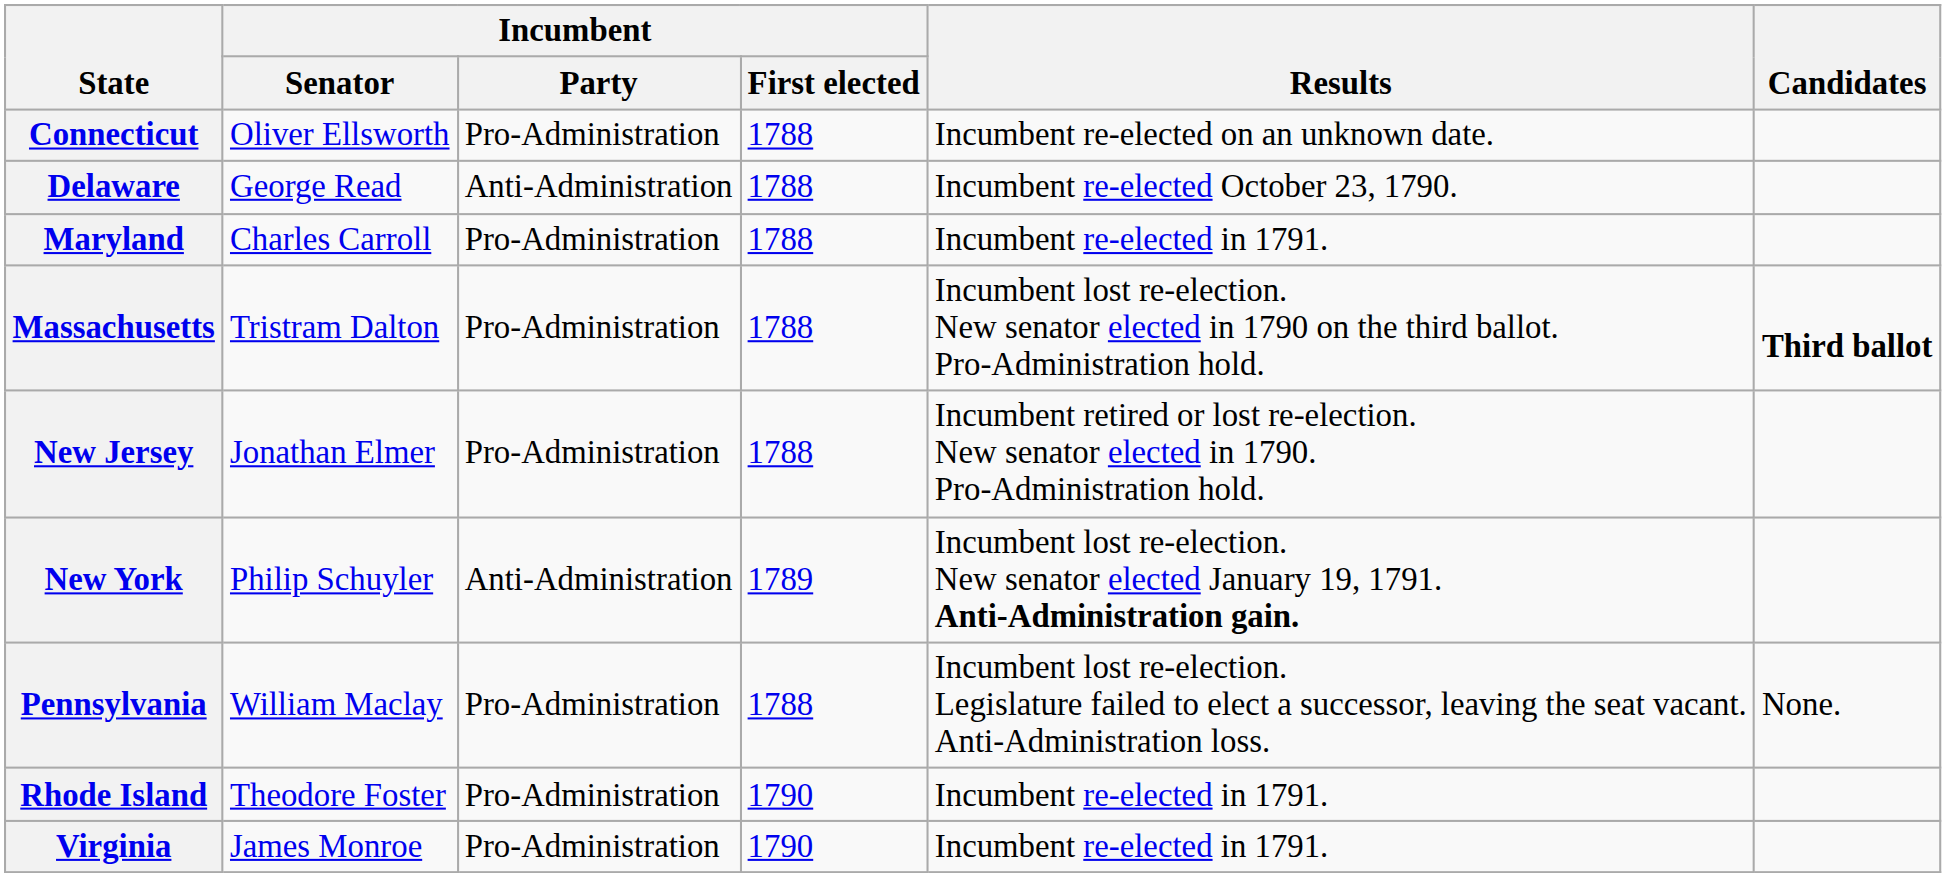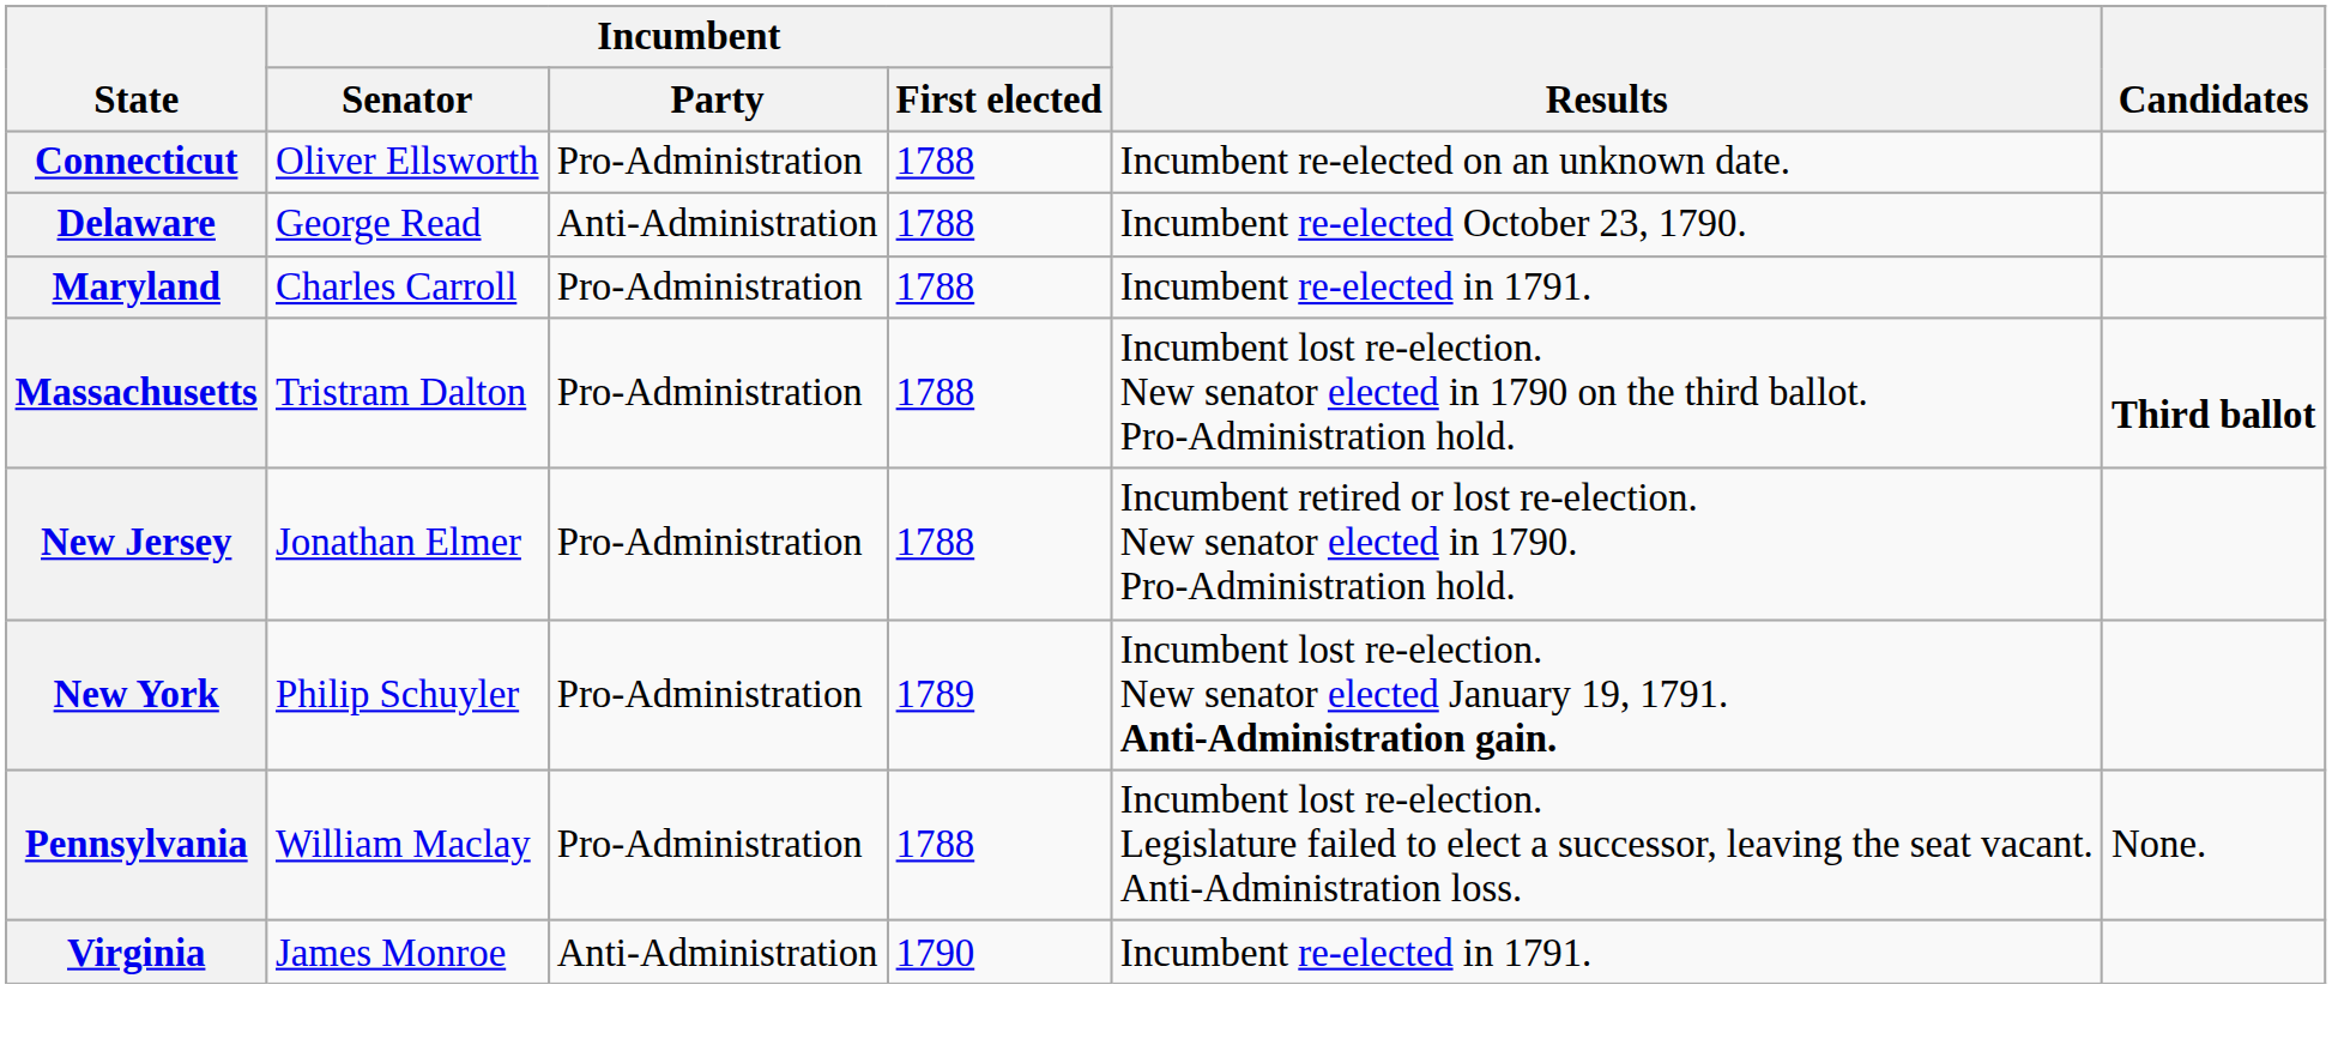New York | Incumbent / Party: Anti-Administration -> Pro-Administration
- row: Rhode Island | Theodore Foster | Pro-Administration | 1790 | Incumbent re-elected in 1791.
Virginia | Incumbent / Party: Pro-Administration -> Anti-Administration
